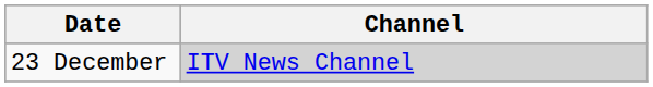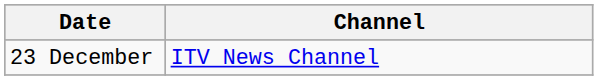23 December | Channel: lightgrey background -> no background
